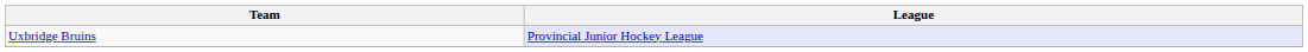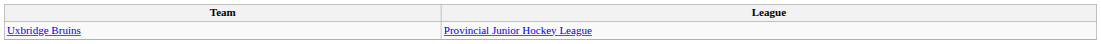Uxbridge Bruins | League: lavender background -> no background
